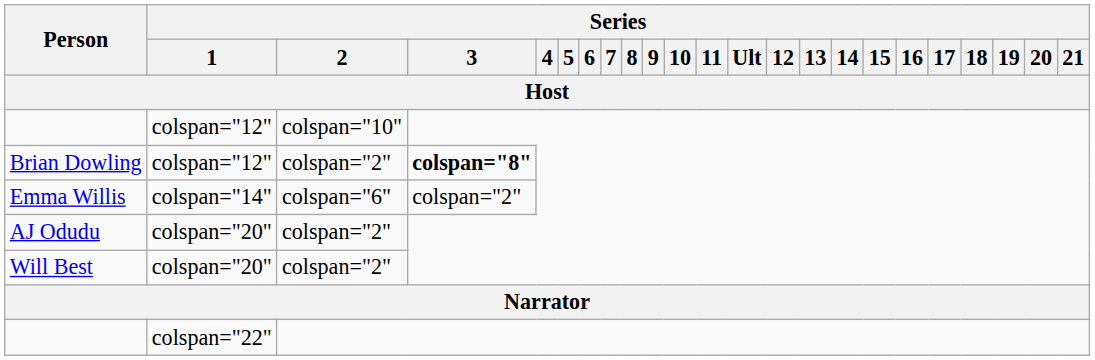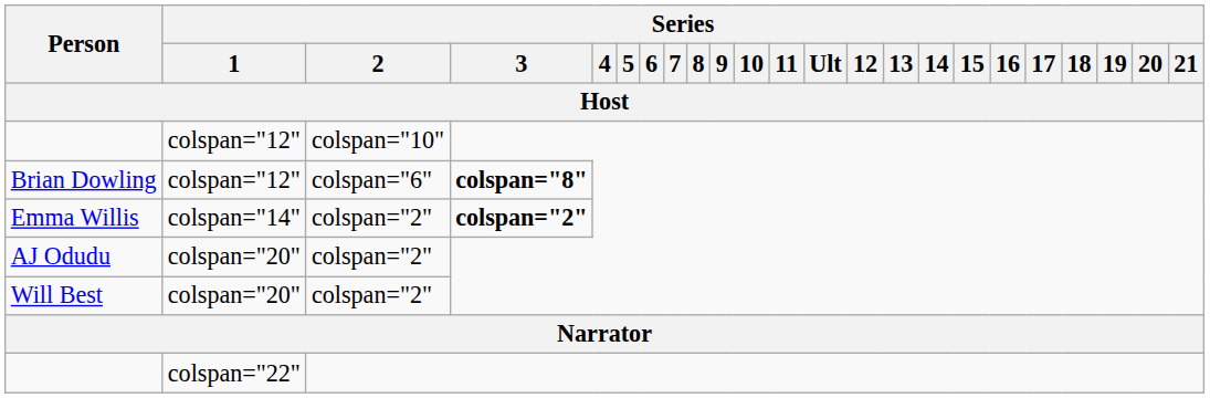Brian Dowling | Series / 2 / Host: colspan="2" -> colspan="6"
Emma Willis | Series / 2 / Host: colspan="6" -> colspan="2"
Emma Willis | Series / 3 / Host: normal -> bold
